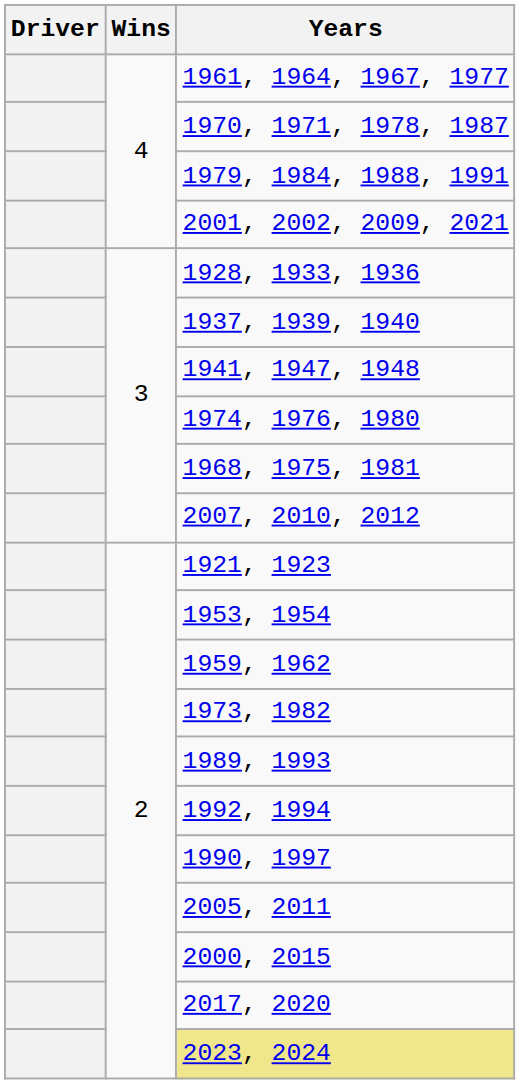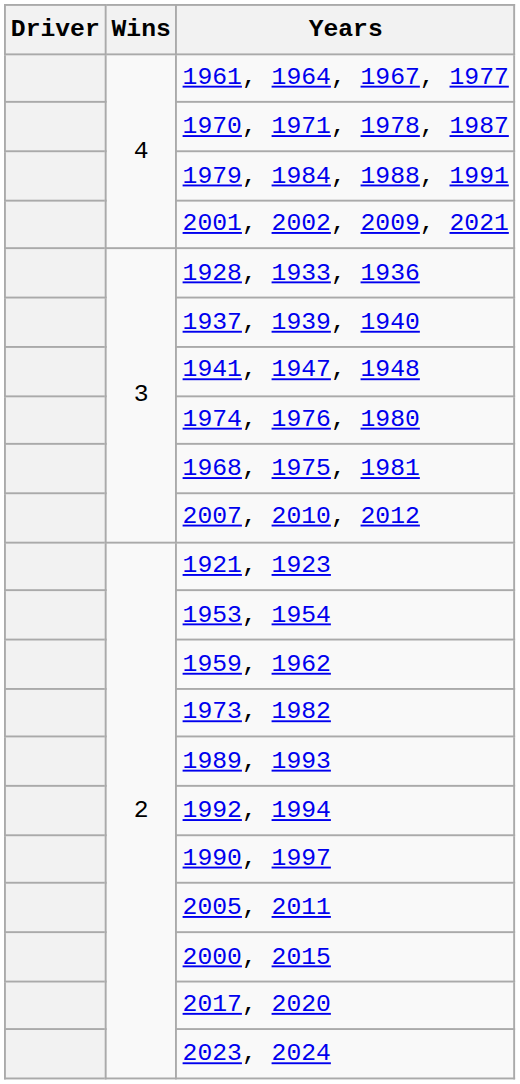2023, 2024 | Years: khaki background -> no background
